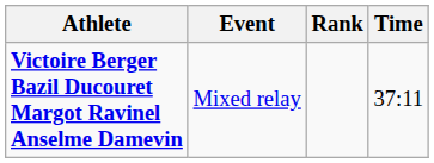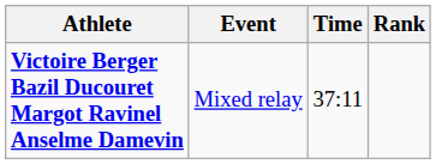columns swapped: Time <-> Rank
